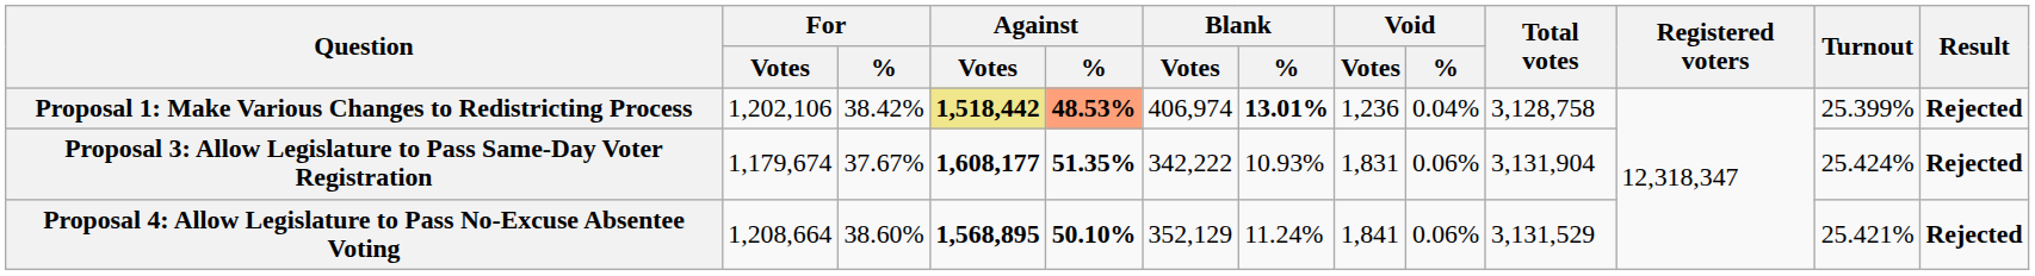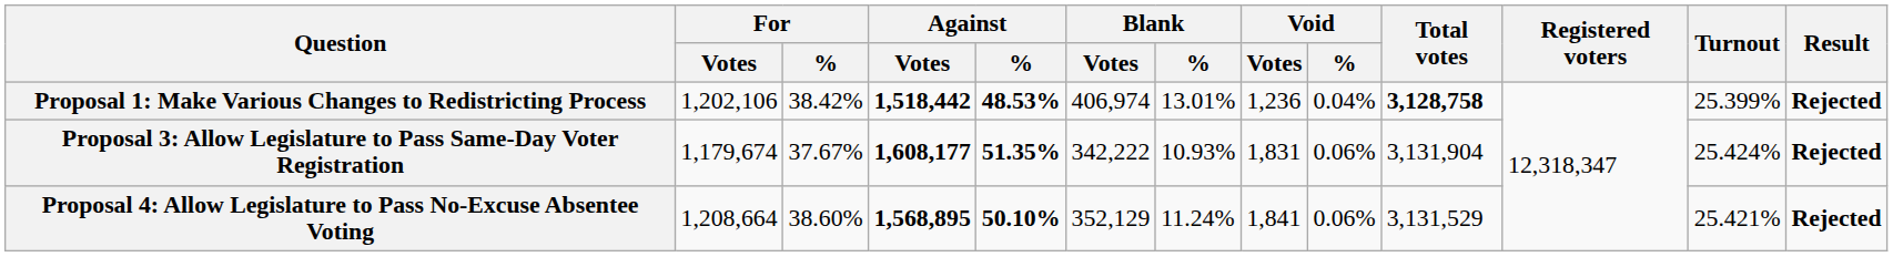Proposal 1: Make Various Changes to Redistricting Process | Against / Votes: khaki background -> no background
Proposal 1: Make Various Changes to Redistricting Process | Against / %: lightsalmon background -> no background
Proposal 1: Make Various Changes to Redistricting Process | Blank / %: bold -> normal
Proposal 1: Make Various Changes to Redistricting Process | Total votes: normal -> bold
